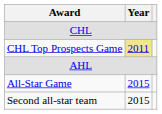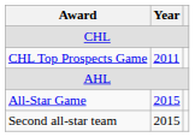CHL Top Prospects Game | Year: khaki background -> no background
